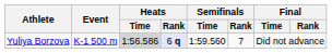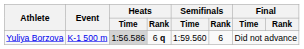Yuliya Borzova | Heats / Rank: lavender background -> no background
Yuliya Borzova | Semifinals / Rank: 7 -> 6
